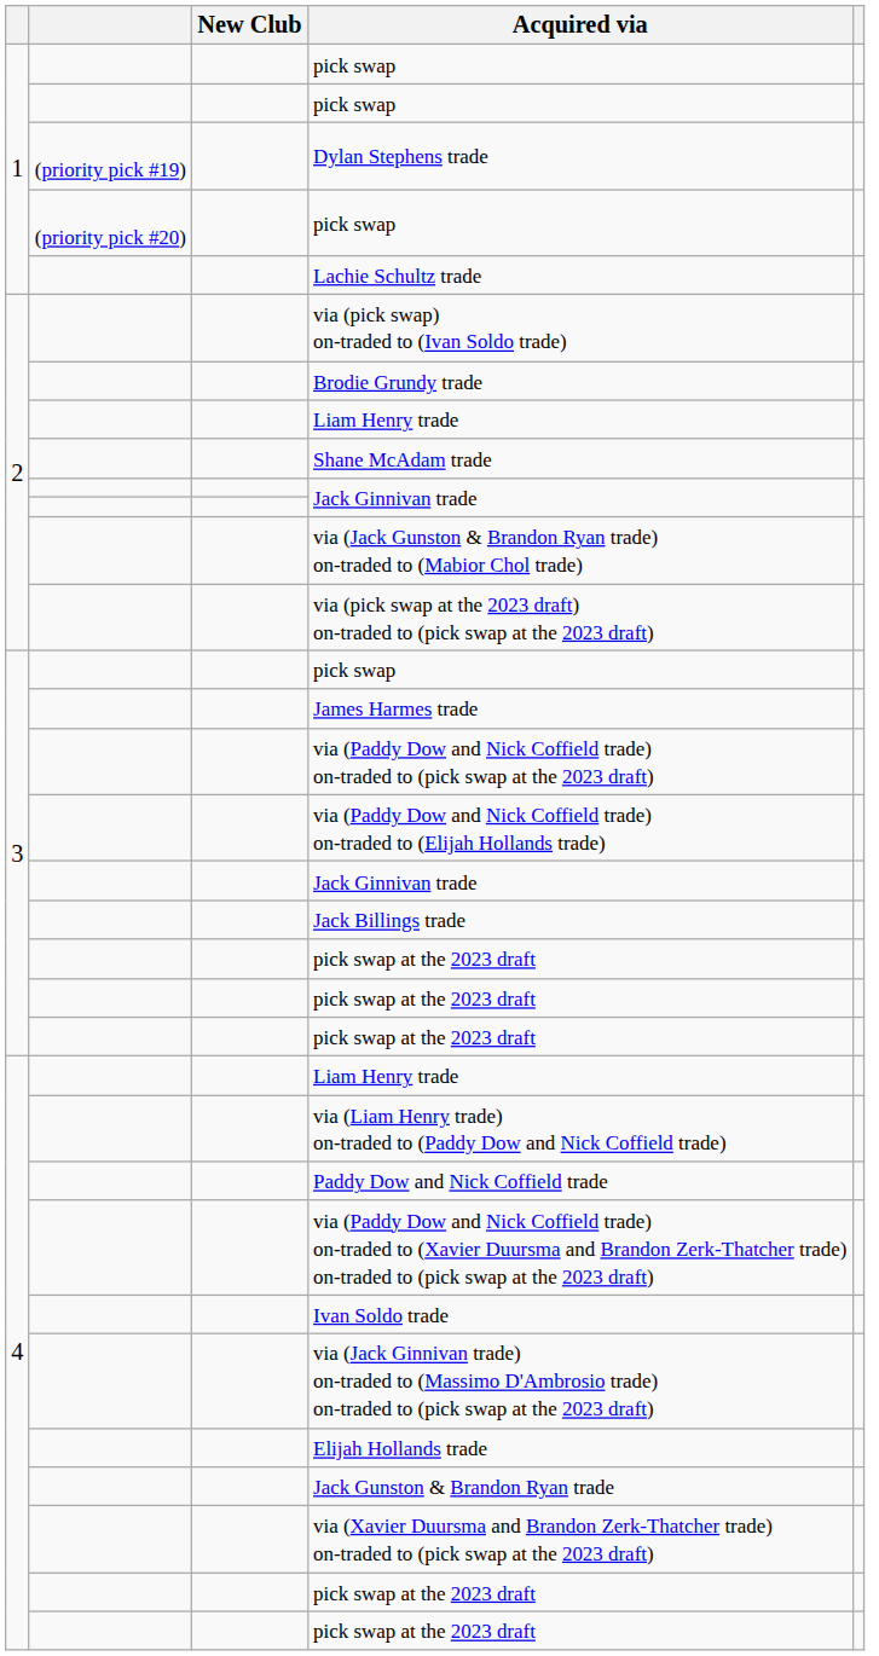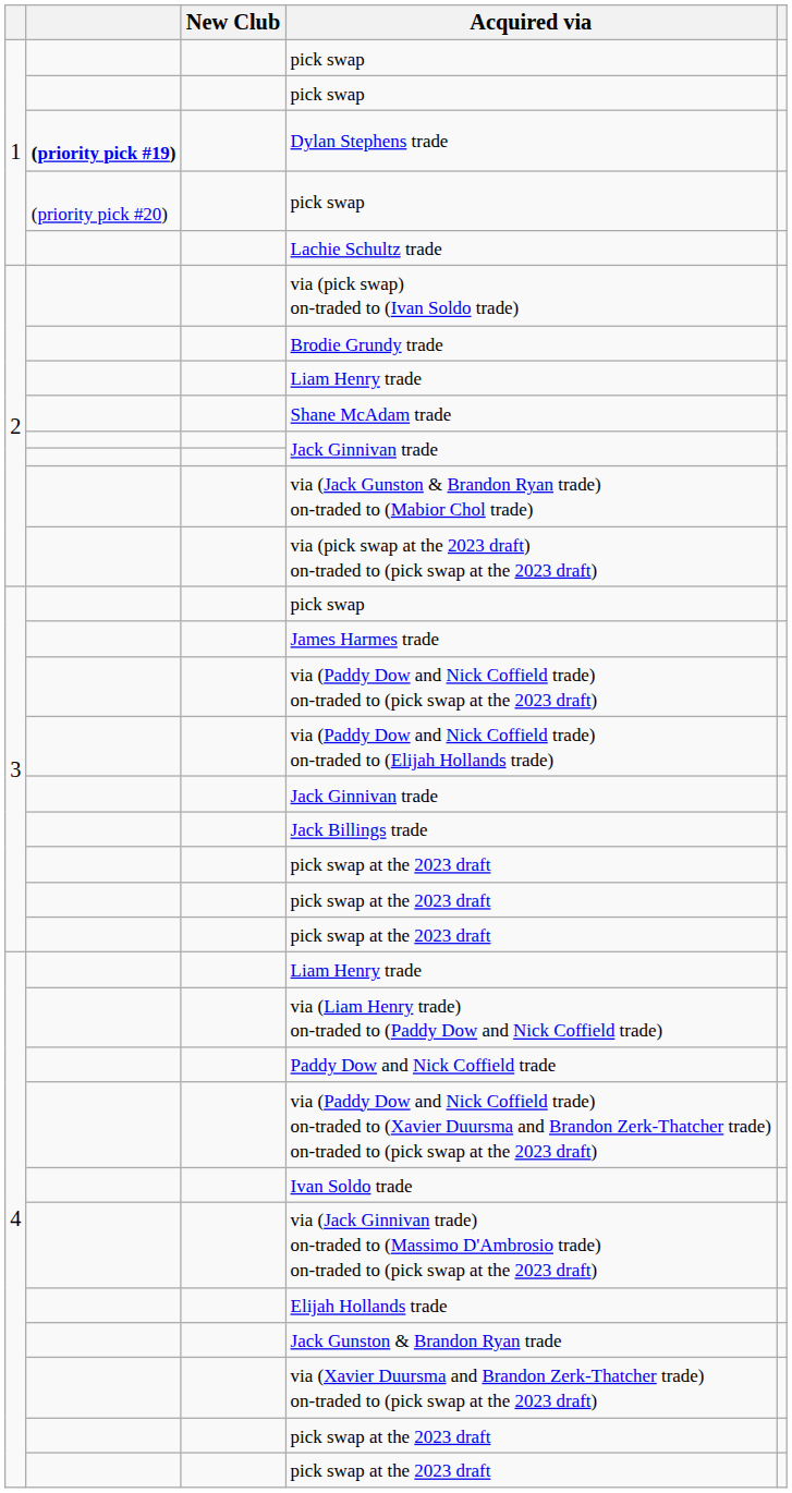Dylan Stephens trade | column 2: normal -> bold
